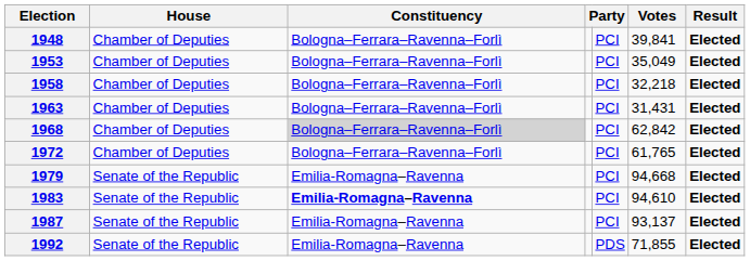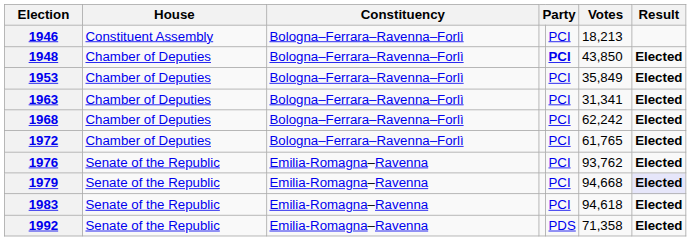+ row: 1946 | Constituent Assembly | Bologna–Ferrara–Ravenna–Forlì | PCI | 18,213
1948 | column 5: normal -> bold
1948 | Votes: 39,841 -> 43,850
1953 | Votes: 35,049 -> 35,849
- row: 1958 | Chamber of Deputies | Bologna–Ferrara–Ravenna–Forlì | PCI | 32,218 | Elected
1963 | Votes: 31,431 -> 31,341
1968 | Constituency: lightgrey background -> no background
1968 | Votes: 62,842 -> 62,242
+ row: 1976 | Senate of the Republic | Emilia-Romagna–Ravenna | PCI | 93,762 | Elected
1979 | Result: no background -> lavender background
1983 | Constituency: bold -> normal
1983 | Votes: 94,610 -> 94,618
- row: 1987 | Senate of the Republic | Emilia-Romagna–Ravenna | PCI | 93,137 | Elected
1992 | Votes: 71,855 -> 71,358
